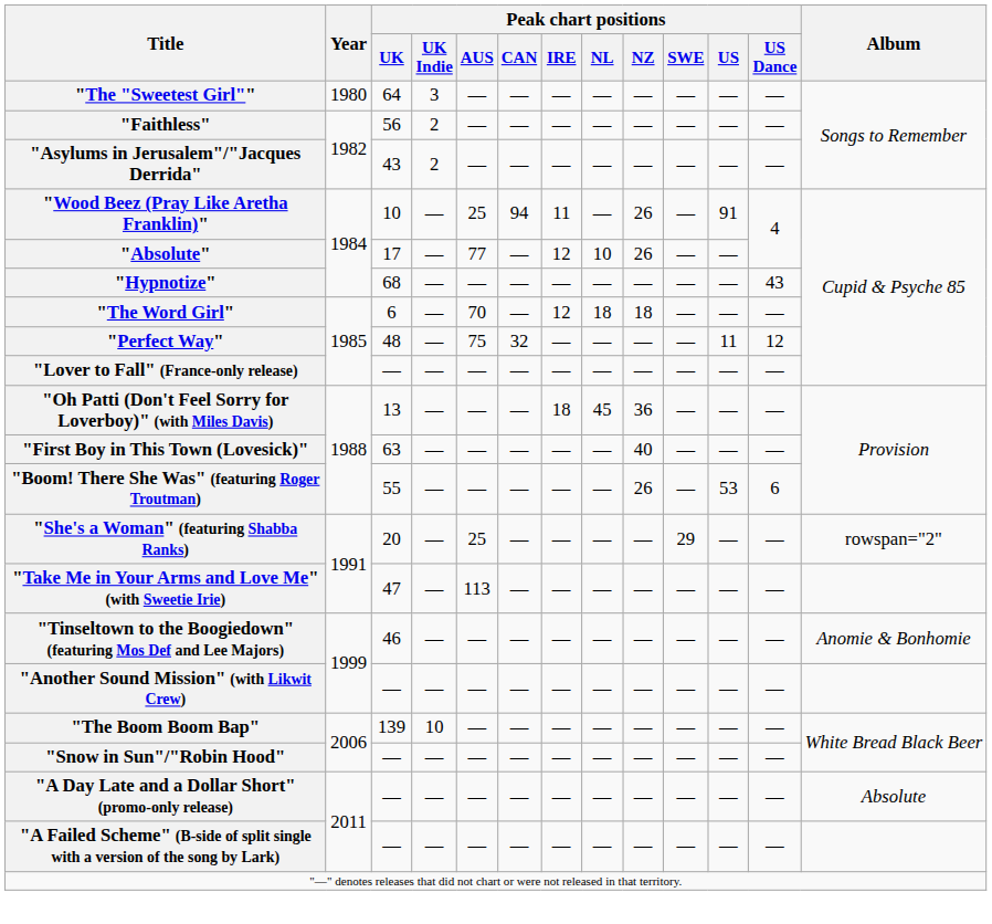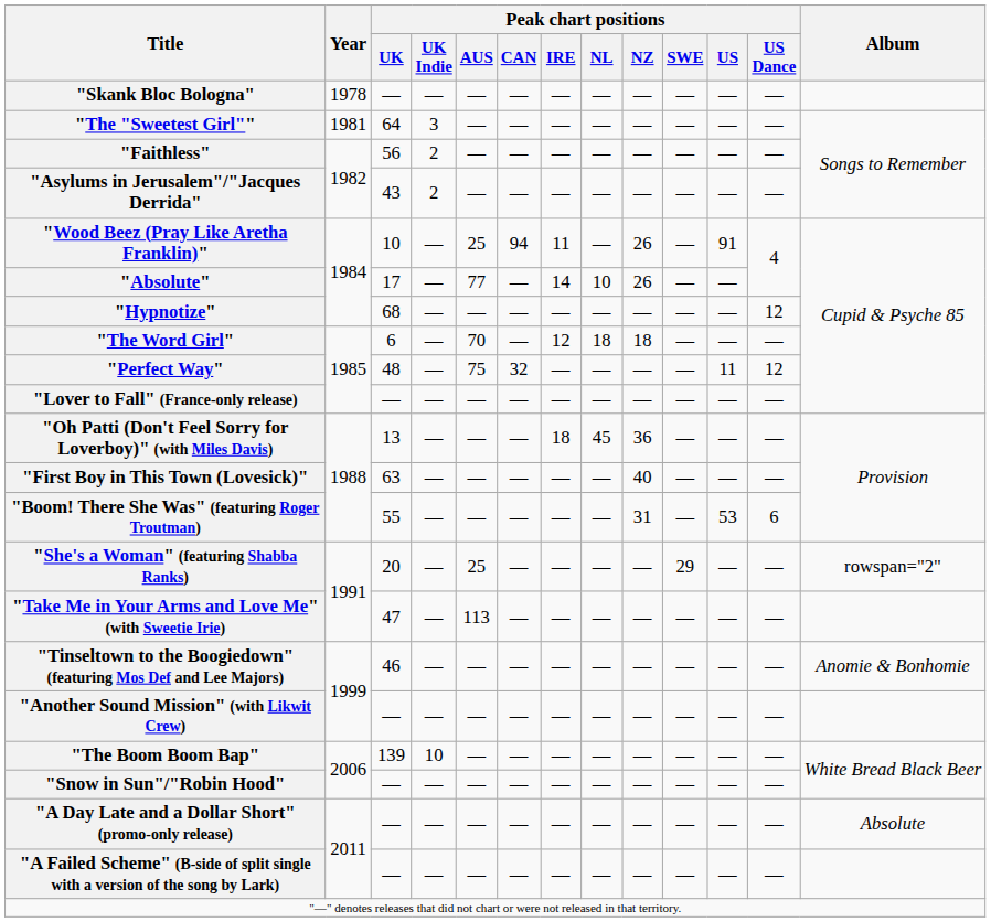+ row: "Skank Bloc Bologna" | 1978 | — | — | — | — | — | — | — | — | — | —
"The "Sweetest Girl"" | Year: 1980 -> 1981
"Absolute" | Peak chart positions / IRE: 12 -> 14
"Hypnotize" | Peak chart positions / US Dance: 43 -> 12
"Boom! There She Was" (featuring Roger Troutman) | Peak chart positions / NZ: 26 -> 31
